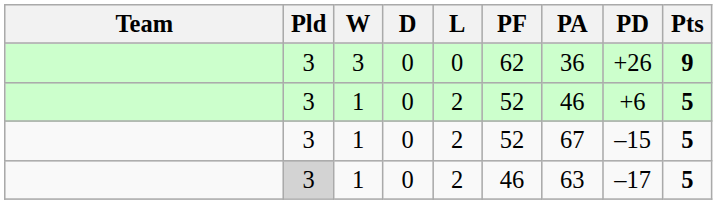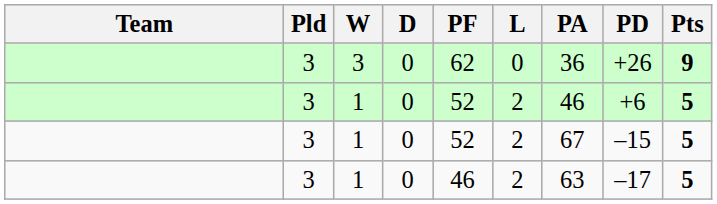columns swapped: L <-> PF
row 5 | Pld: lightgrey background -> no background
